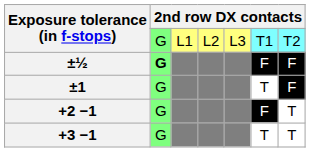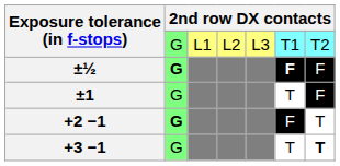±½ | column 6: normal -> bold
+2 −1 | column 2: normal -> bold
+3 −1 | column 7: normal -> bold
